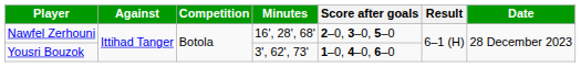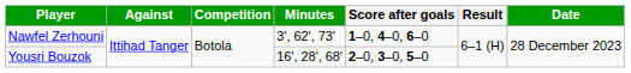Nawfel Zerhouni | Minutes: 16', 28', 68' -> 3', 62', 73'
Nawfel Zerhouni | Score after goals: 2–0, 3–0, 5–0 -> 1–0, 4–0, 6–0
Yousri Bouzok | Minutes: 3', 62', 73' -> 16', 28', 68'
Yousri Bouzok | Score after goals: 1–0, 4–0, 6–0 -> 2–0, 3–0, 5–0
